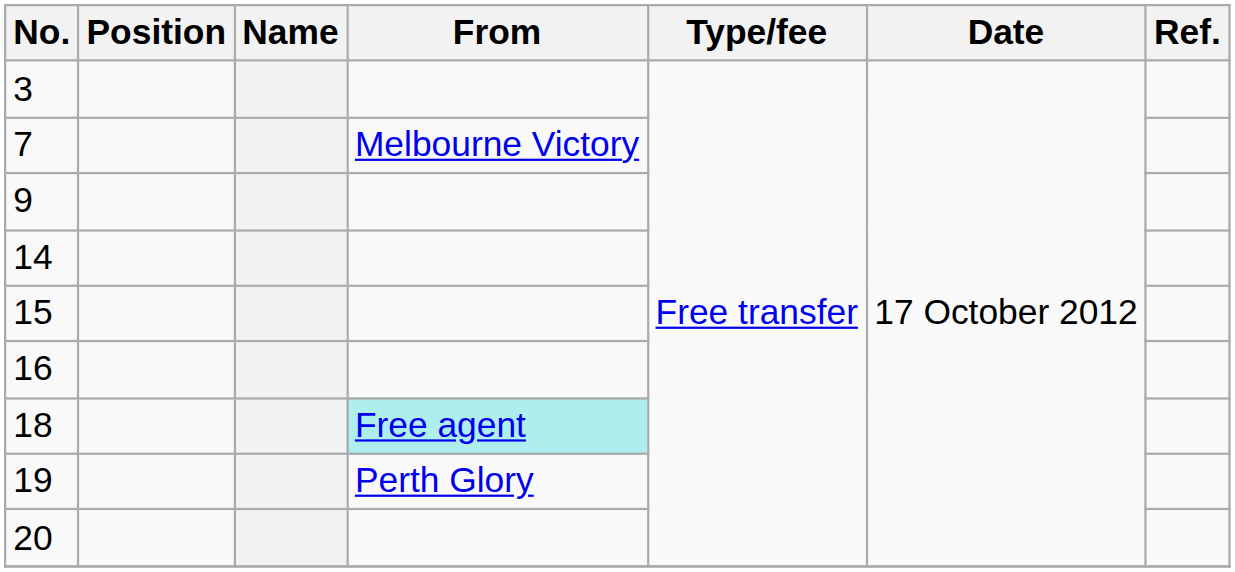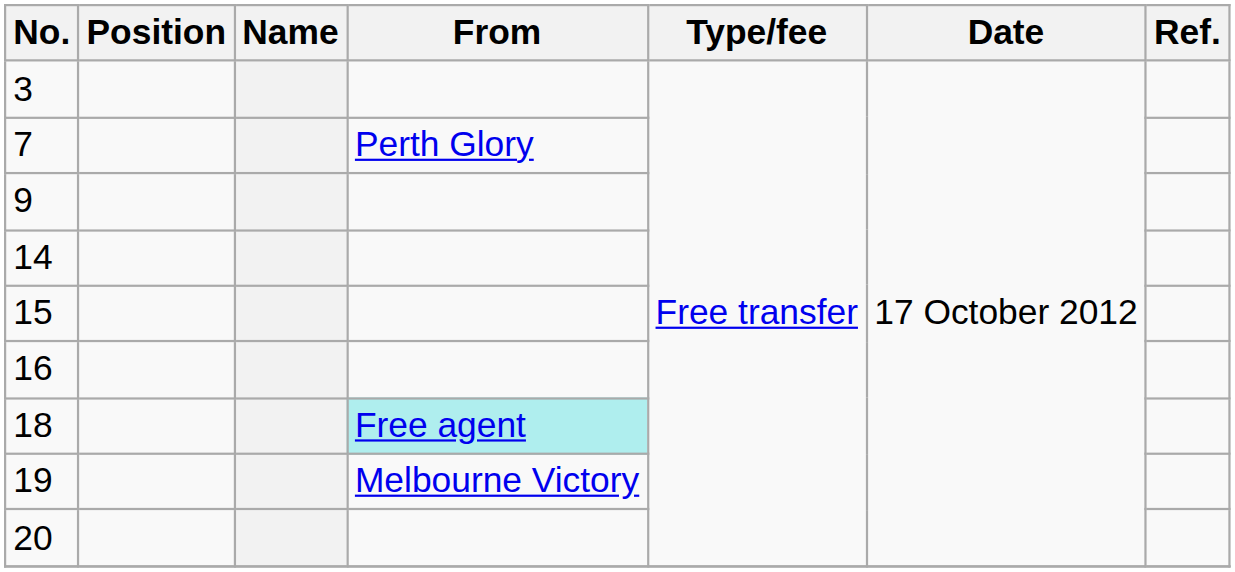7 | From: Melbourne Victory -> Perth Glory
19 | From: Perth Glory -> Melbourne Victory
